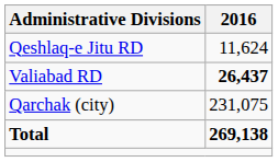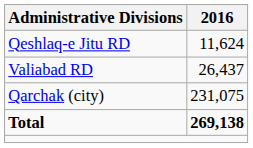Valiabad RD | 2016: bold -> normal
